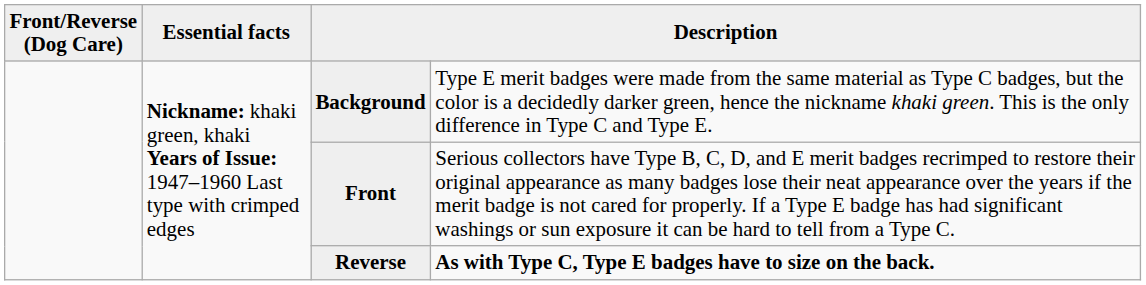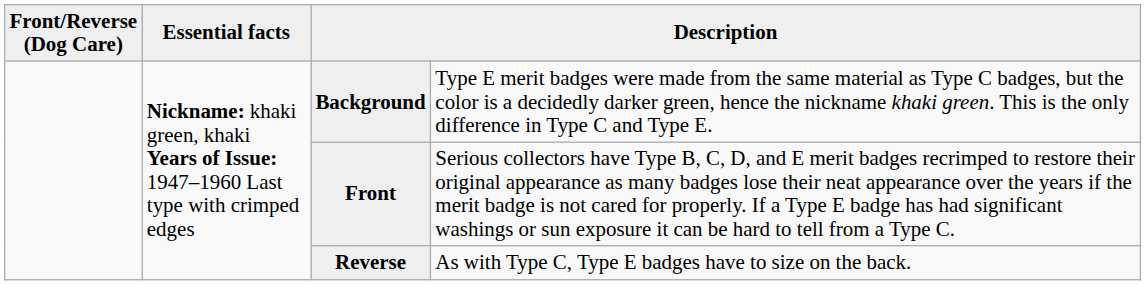Reverse | column 4: bold -> normal
